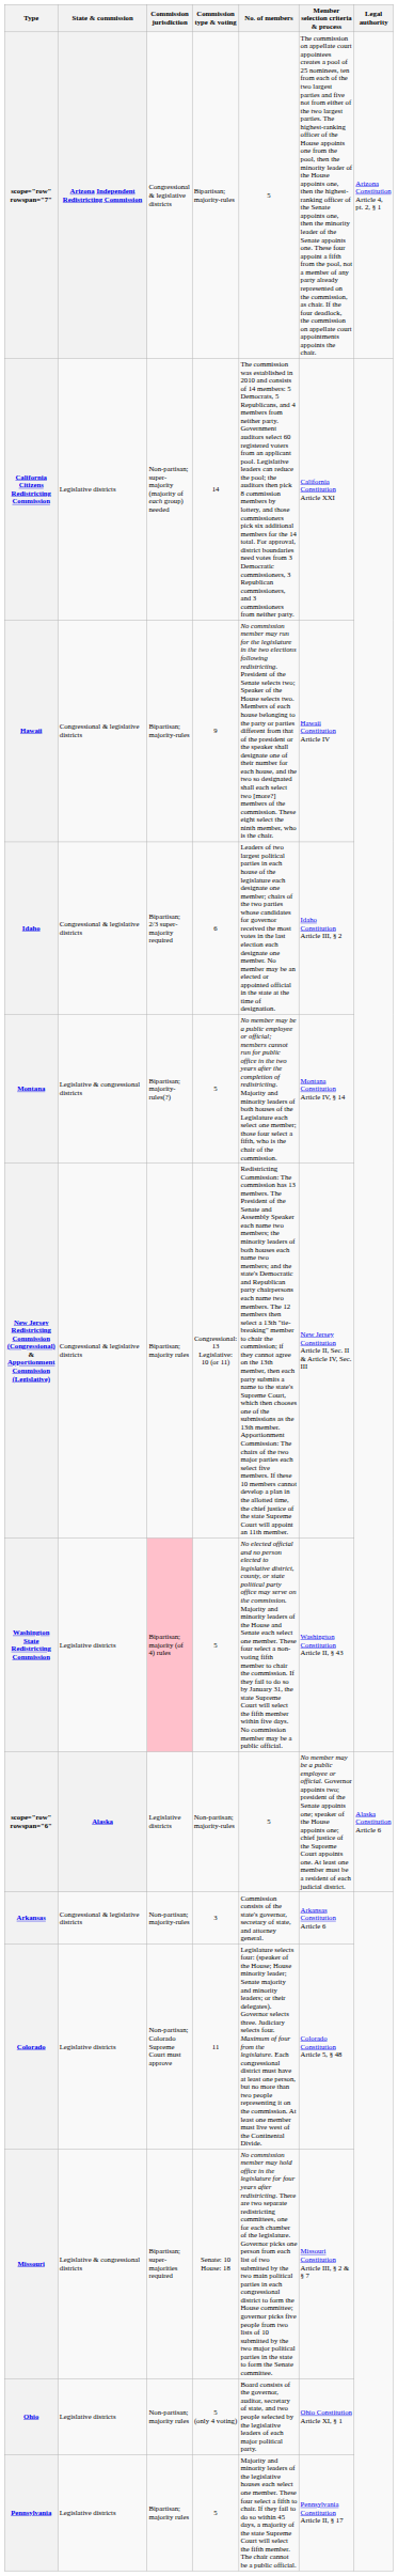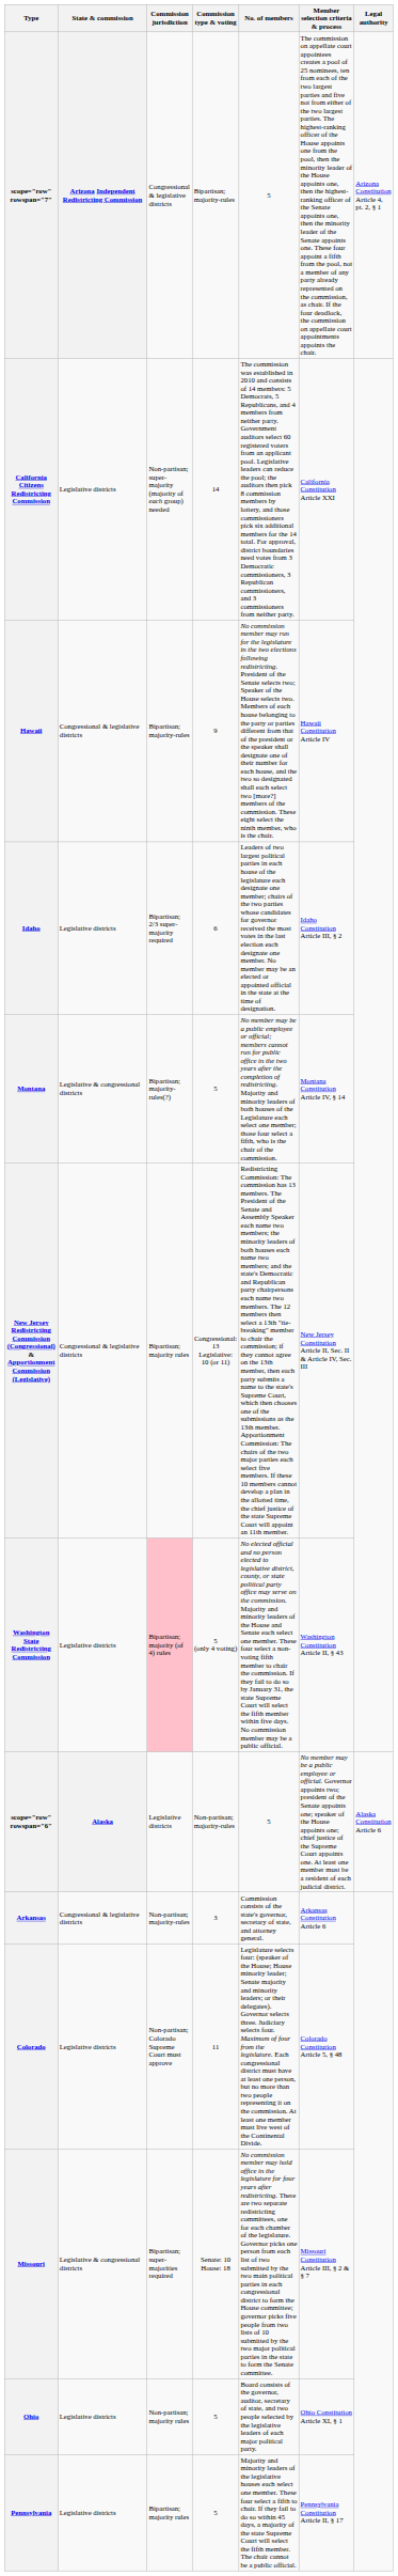Idaho | State & commission: Congressional & legislative districts -> Legislative districts
Washington State Redistricting Commission | Commission type & voting: 5 -> 5 (only 4 voting)
Ohio | Commission type & voting: 5 (only 4 voting) -> 5
